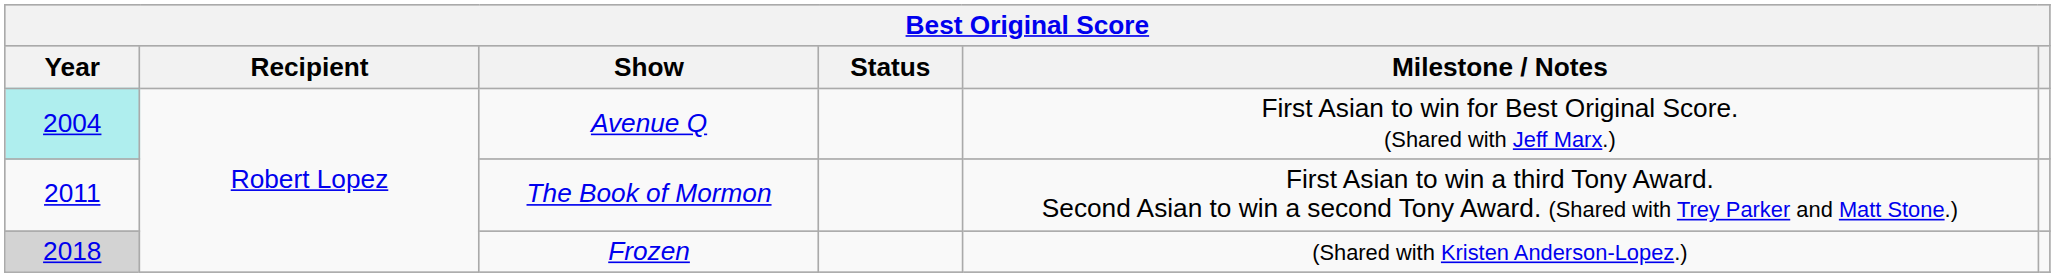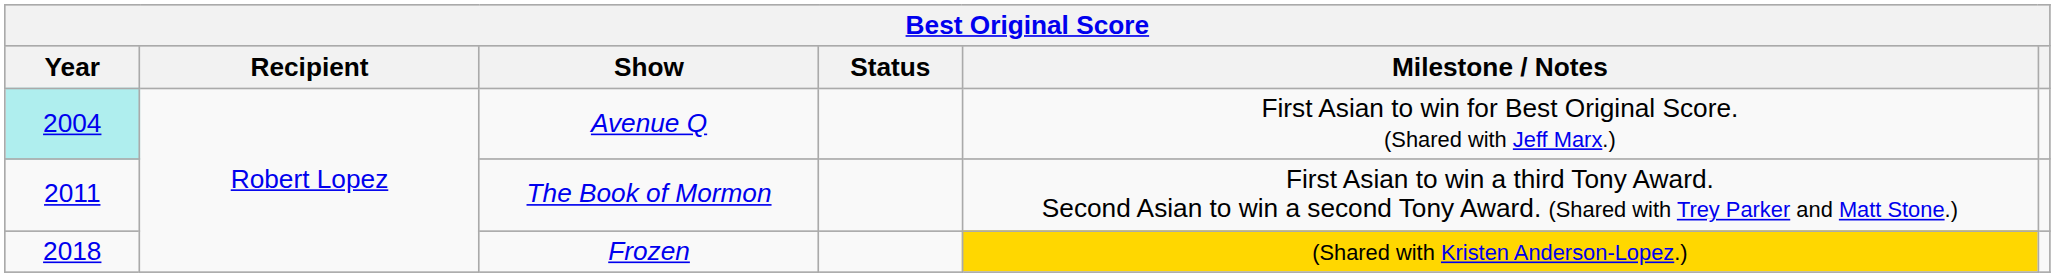Frozen | Year: lightgrey background -> no background
Frozen | Milestone / Notes: no background -> gold background
